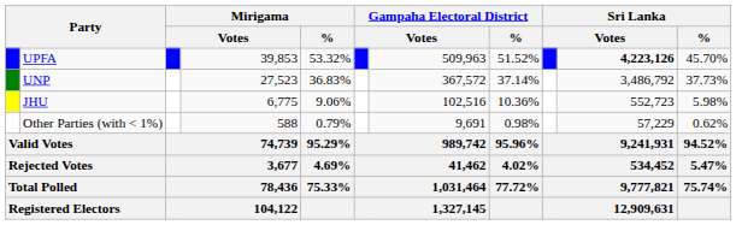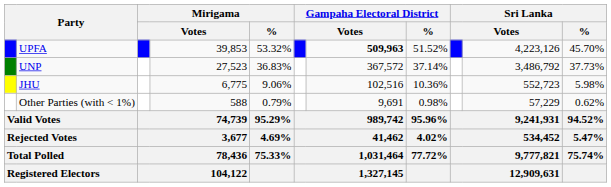UPFA | column 7: normal -> bold
UPFA | column 10: bold -> normal
